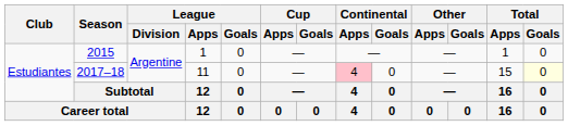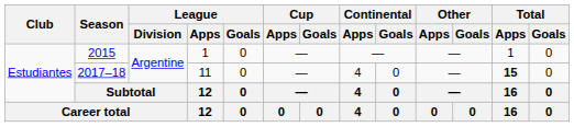2017–18 | Continental / Apps: pink background -> no background
2017–18 | Total / Apps: normal -> bold
2017–18 | Total / Goals: lightyellow background -> no background
